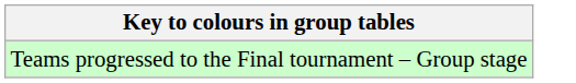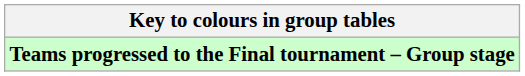row 2 | column 1: normal -> bold
